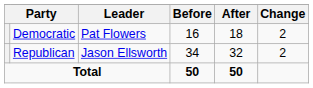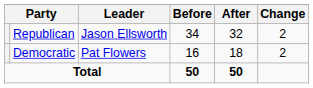rows swapped: Republican <-> Democratic
